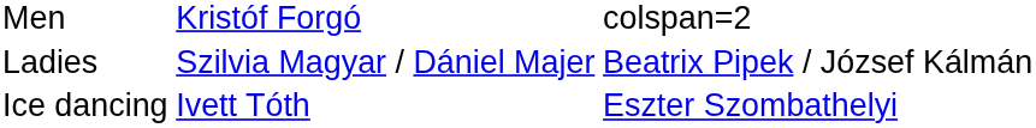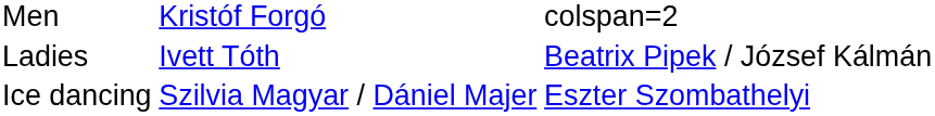Ladies | column 2: Szilvia Magyar / Dániel Majer -> Ivett Tóth
Ice dancing | column 2: Ivett Tóth -> Szilvia Magyar / Dániel Majer
